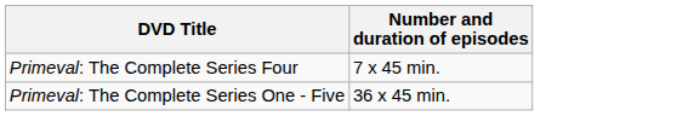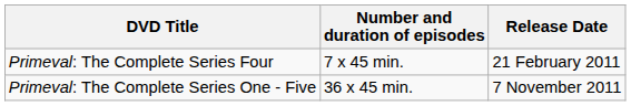+ column: Release Date | 21 February 2011 | 7 November 2011
